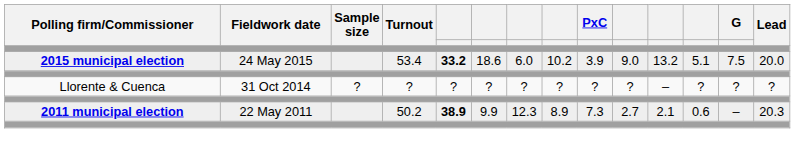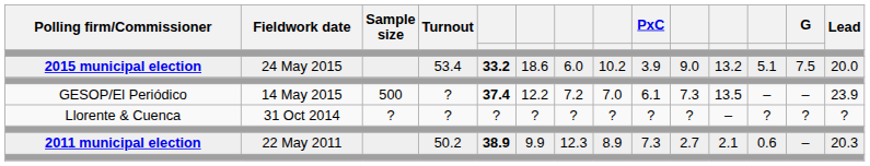+ row: GESOP/El Periódico | 14 May 2015 | 500 | ? | 37.4 | 12.2 | 7.2 | 7.0 | 6.1 | 7.3 | 13.5 | – | – | 23.9
